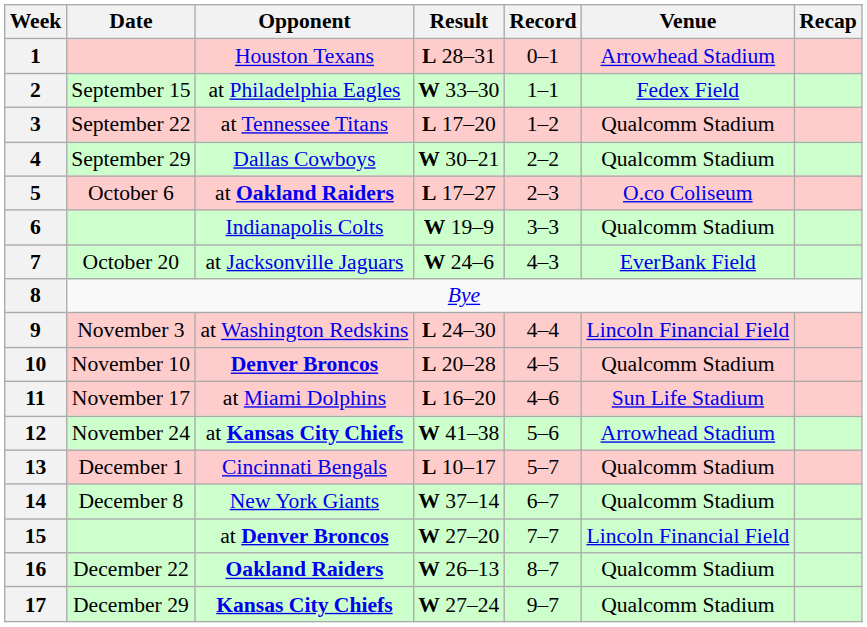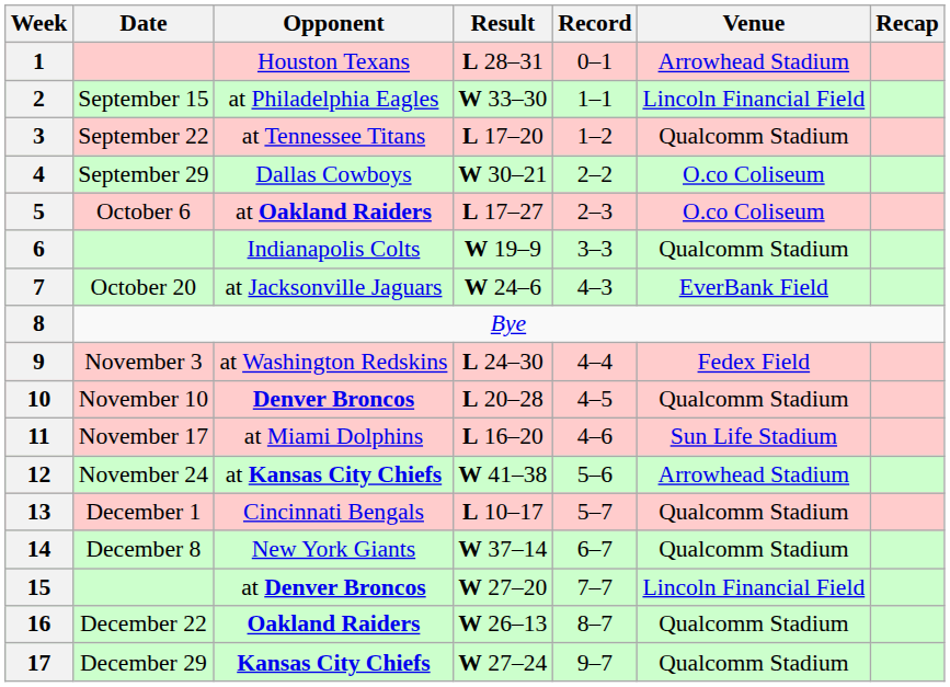2 | Venue: Fedex Field -> Lincoln Financial Field
4 | Venue: Qualcomm Stadium -> O.co Coliseum
9 | Venue: Lincoln Financial Field -> Fedex Field
